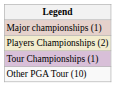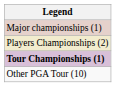row 4 | column 1: normal -> bold
